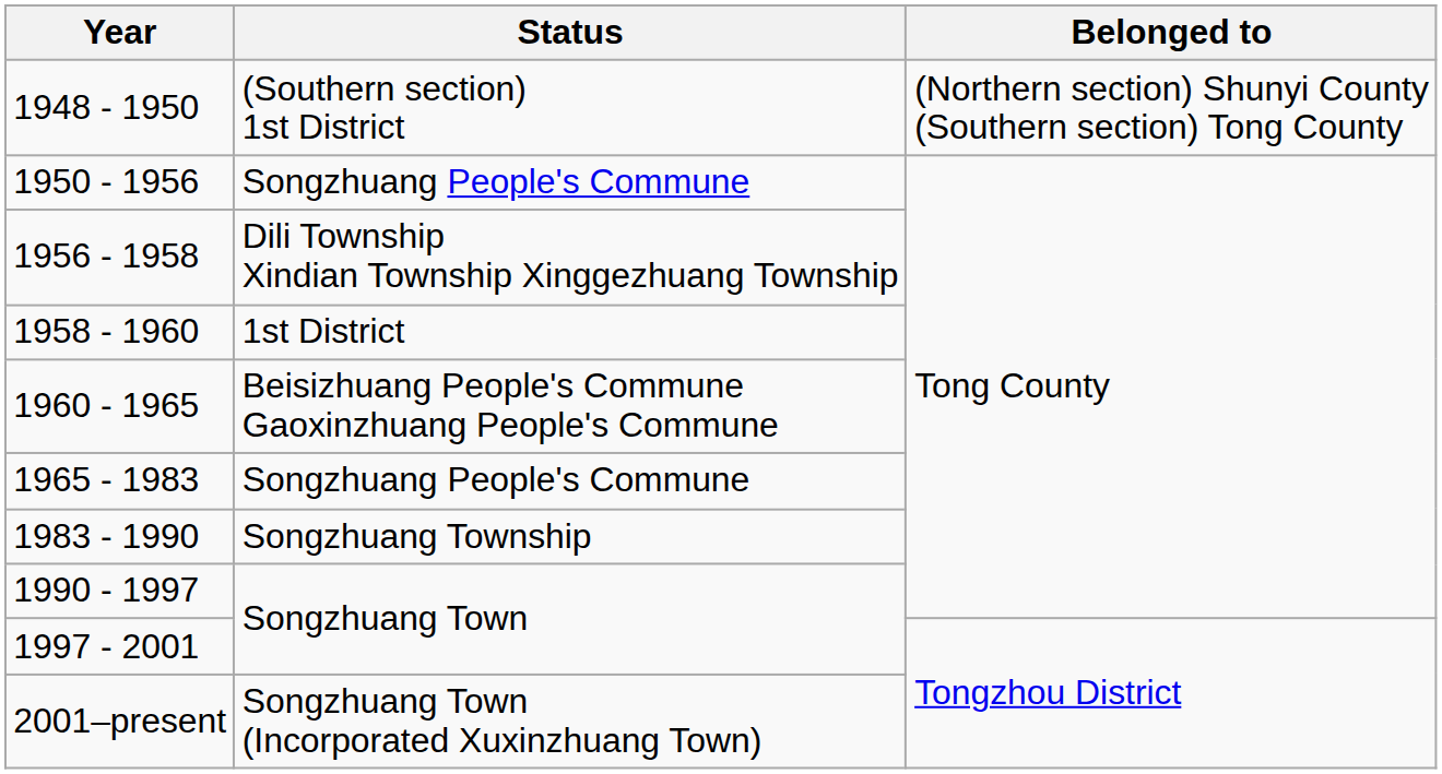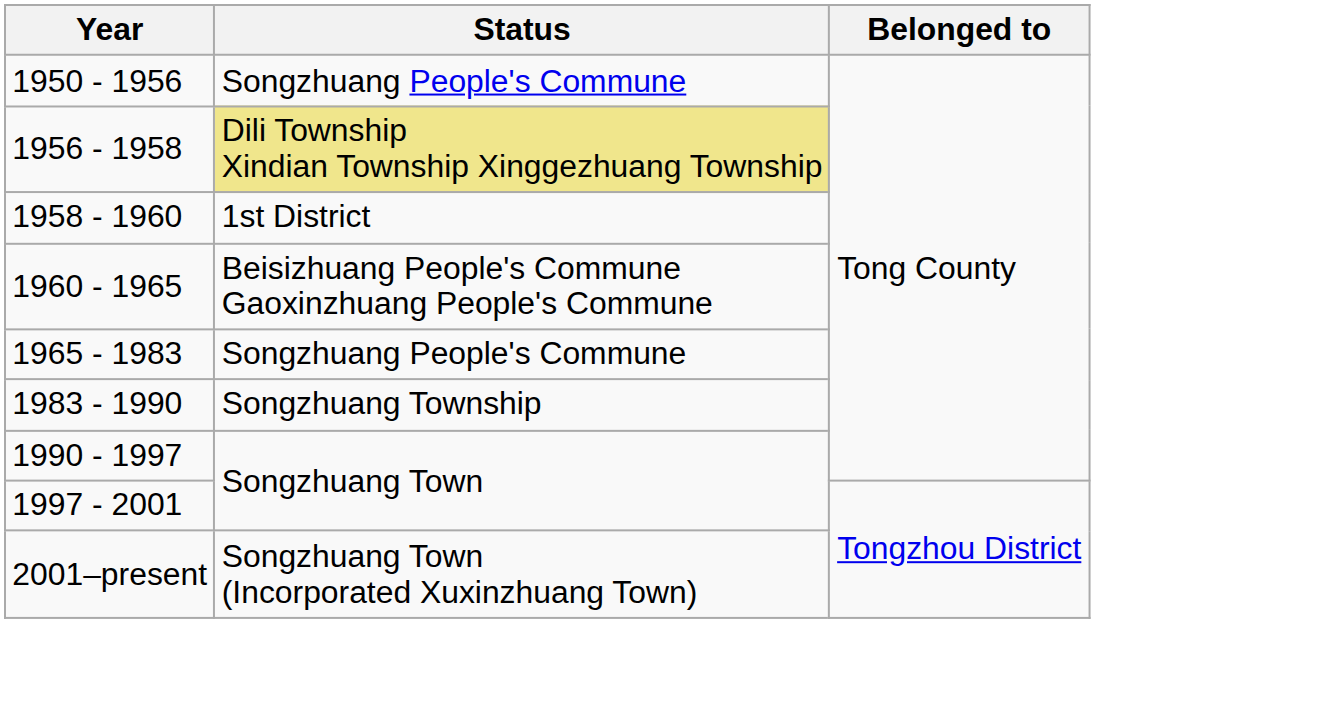- row: 1948 - 1950 | (Southern section) 1st District | (Northern section) Shunyi County (Southern section) Tong County
1956 - 1958 | Status: no background -> khaki background
